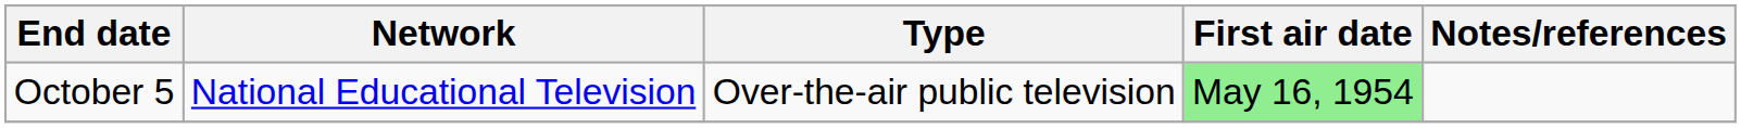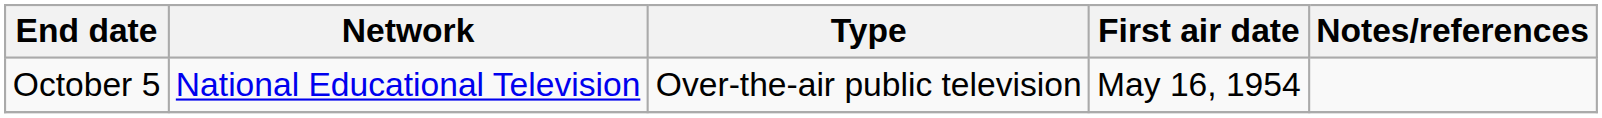October 5 | First air date: lightgreen background -> no background
